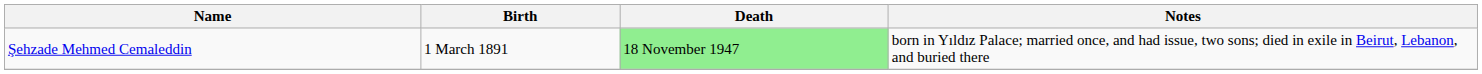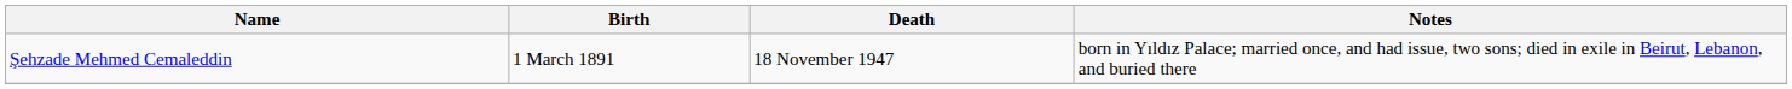Şehzade Mehmed Cemaleddin | Death: lightgreen background -> no background
